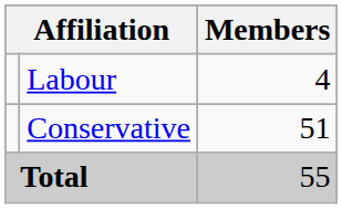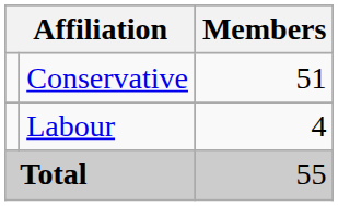rows swapped: Conservative <-> Labour
